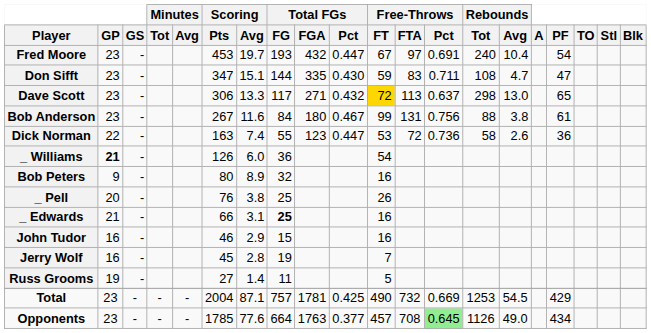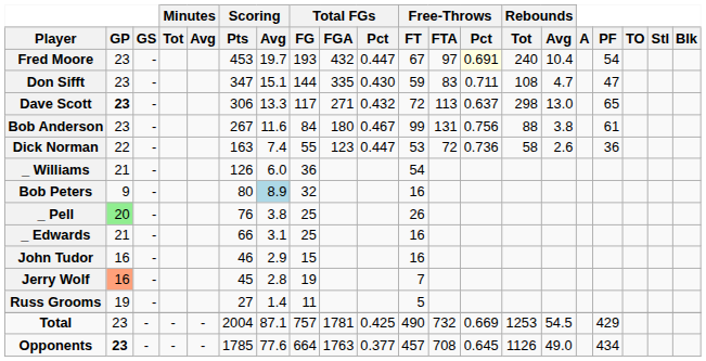Fred Moore | Free-Throws / Pct: no background -> lightyellow background
Dave Scott | GP: normal -> bold
Dave Scott | Free-Throws / FT: gold background -> no background
_ Williams | GP: bold -> normal
Bob Peters | Scoring / Avg: no background -> lightblue background
_ Pell | GP: no background -> lightgreen background
_ Edwards | Total FGs / FG: bold -> normal
Jerry Wolf | GP: no background -> lightsalmon background
Opponents | GP: normal -> bold
Opponents | Free-Throws / Pct: lightgreen background -> no background
